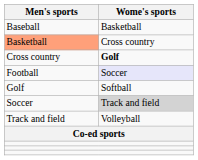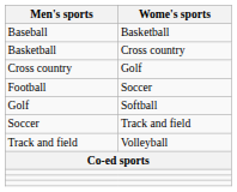row 3 | Men's sports: lightsalmon background -> no background
row 4 | Wome's sports: bold -> normal
row 5 | Wome's sports: lavender background -> no background
row 7 | Wome's sports: lightgrey background -> no background
